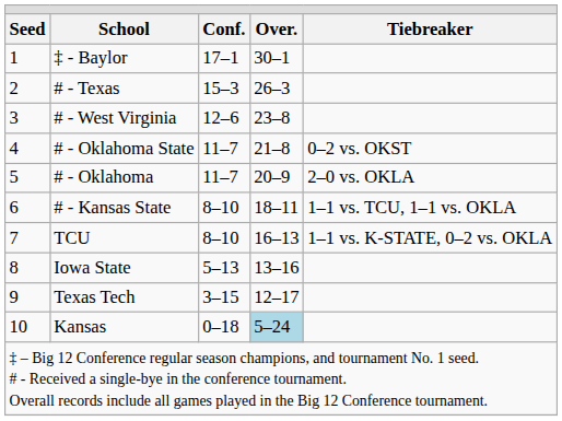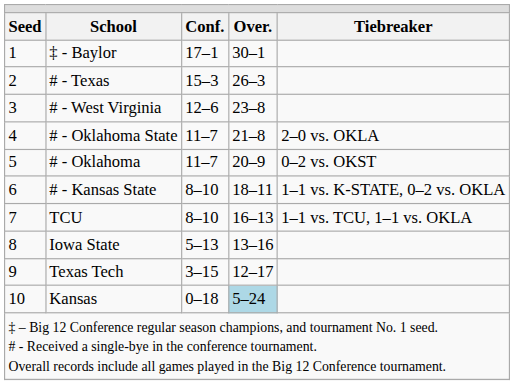# - Oklahoma State | column 5: 0–2 vs. OKST -> 2–0 vs. OKLA
# - Oklahoma | column 5: 2–0 vs. OKLA -> 0–2 vs. OKST
# - Kansas State | column 5: 1–1 vs. TCU, 1–1 vs. OKLA -> 1–1 vs. K-STATE, 0–2 vs. OKLA
TCU | column 5: 1–1 vs. K-STATE, 0–2 vs. OKLA -> 1–1 vs. TCU, 1–1 vs. OKLA
